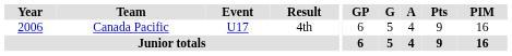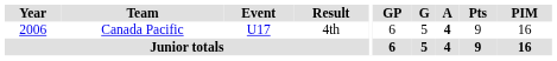Canada Pacific | A: normal -> bold
